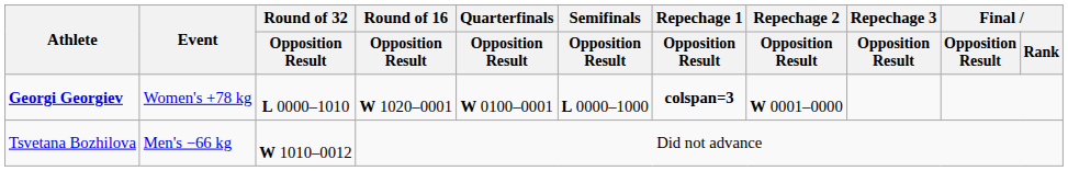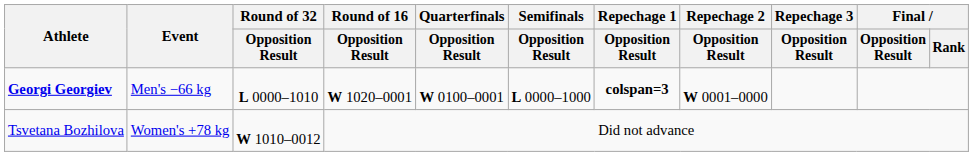Georgi Georgiev | Event: Women's +78 kg -> Men's −66 kg
Tsvetana Bozhilova | Event: Men's −66 kg -> Women's +78 kg
